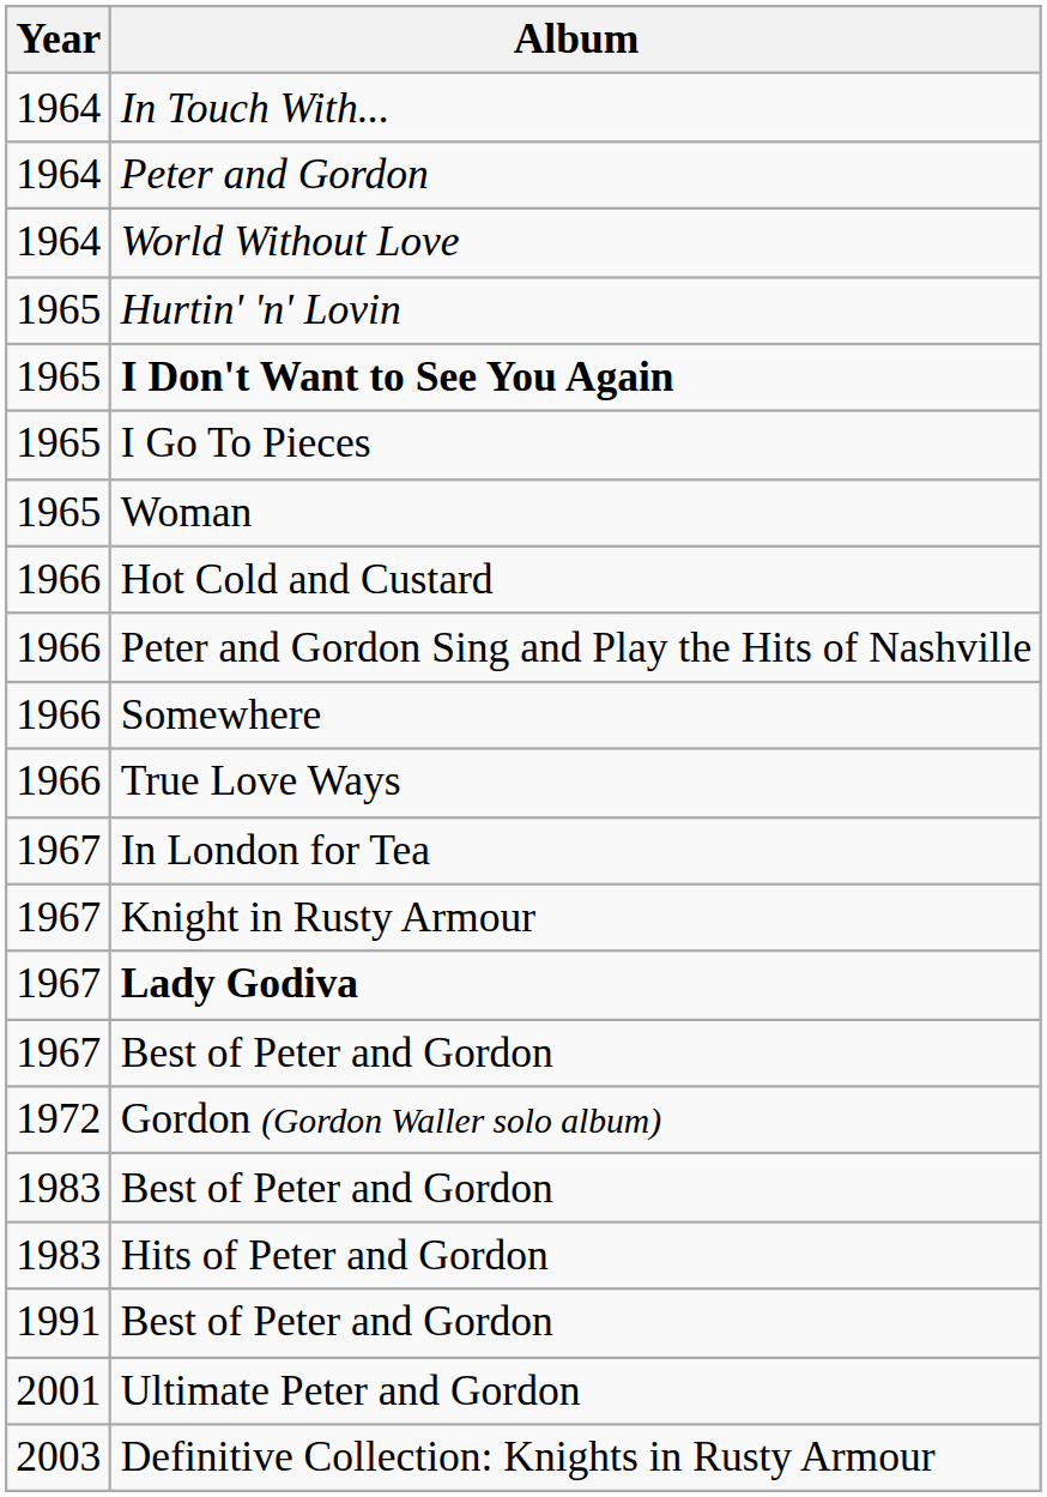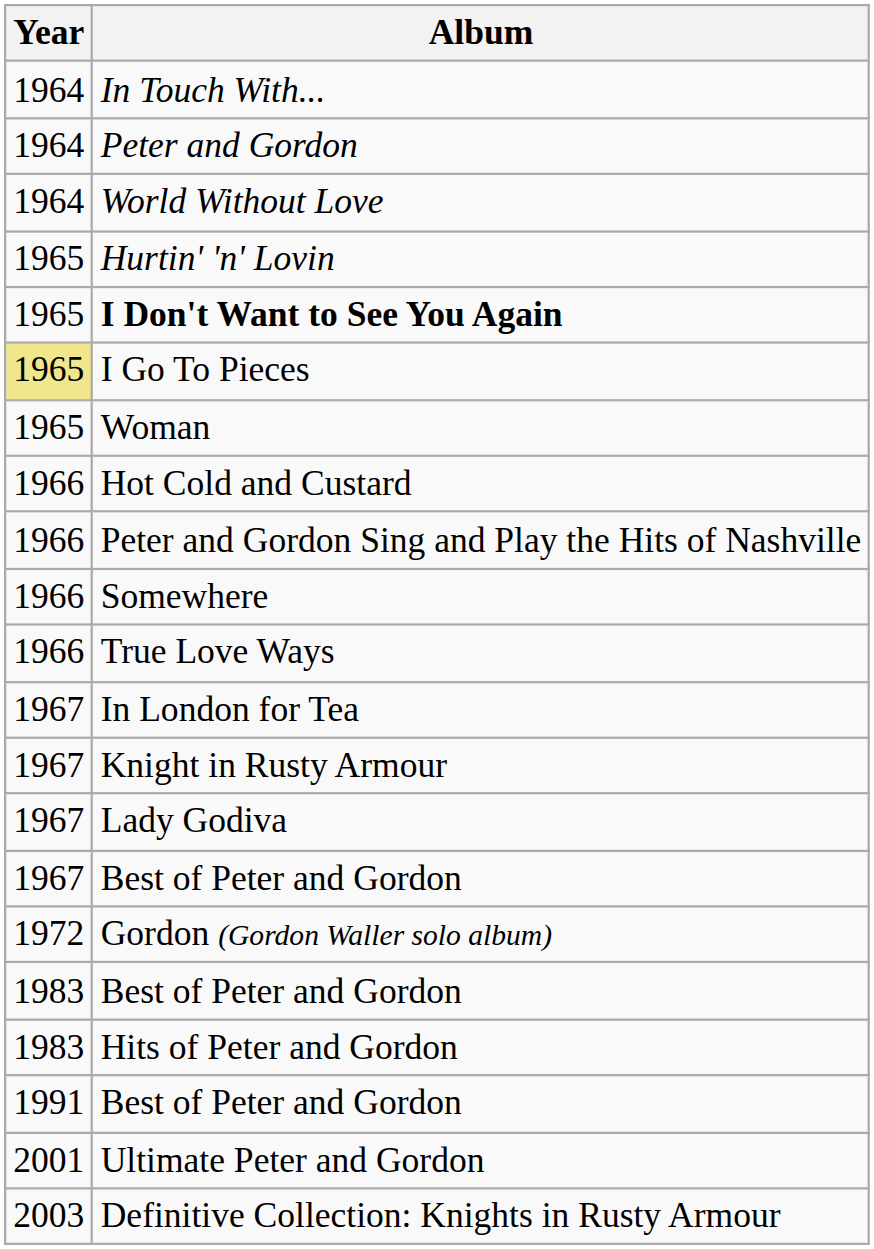row 7 | Year: no background -> khaki background
row 15 | Album: bold -> normal
